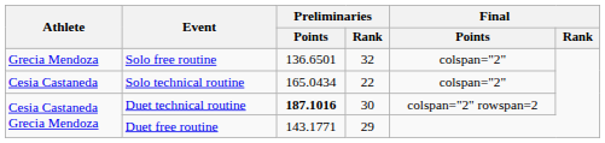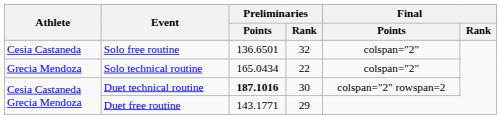Solo free routine | Athlete: Grecia Mendoza -> Cesia Castaneda
Solo technical routine | Athlete: Cesia Castaneda -> Grecia Mendoza
